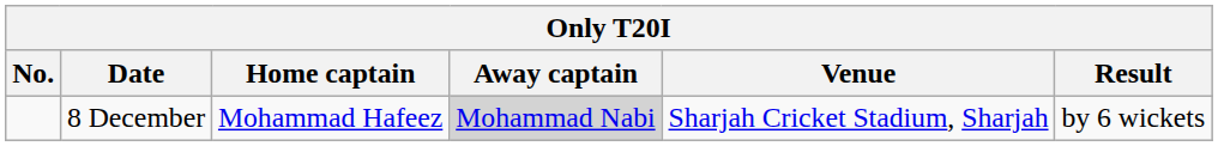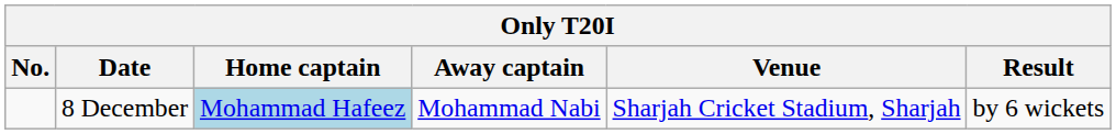8 December | Home captain: no background -> lightblue background
8 December | Away captain: lightgrey background -> no background
